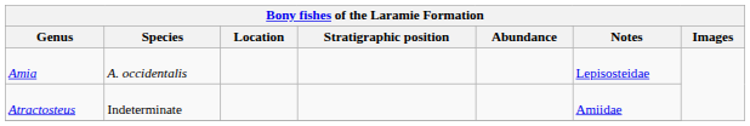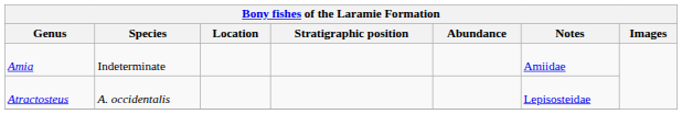Amia | Species: A. occidentalis -> Indeterminate
Amia | Notes: Lepisosteidae -> Amiidae
Atractosteus | Species: Indeterminate -> A. occidentalis
Atractosteus | Notes: Amiidae -> Lepisosteidae
